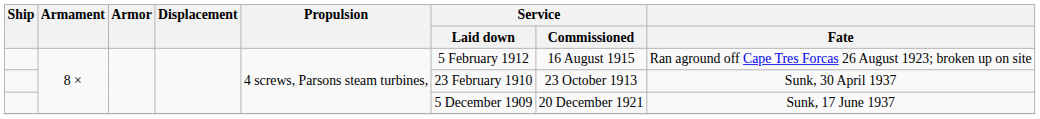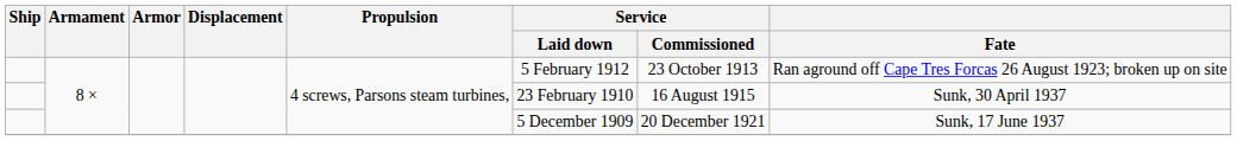row 3 | Service / Commissioned: 16 August 1915 -> 23 October 1913
row 4 | Service / Commissioned: 23 October 1913 -> 16 August 1915
